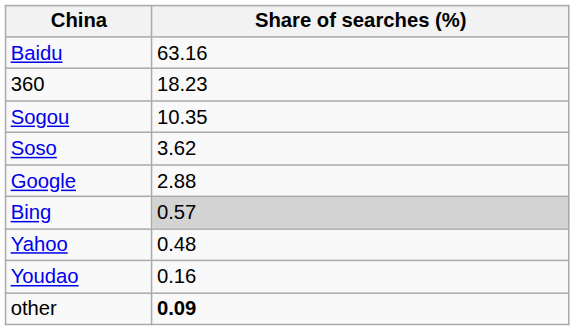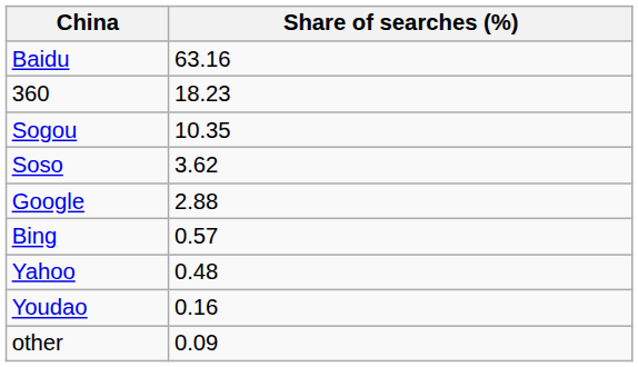Bing | Share of searches (%): lightgrey background -> no background
other | Share of searches (%): bold -> normal
